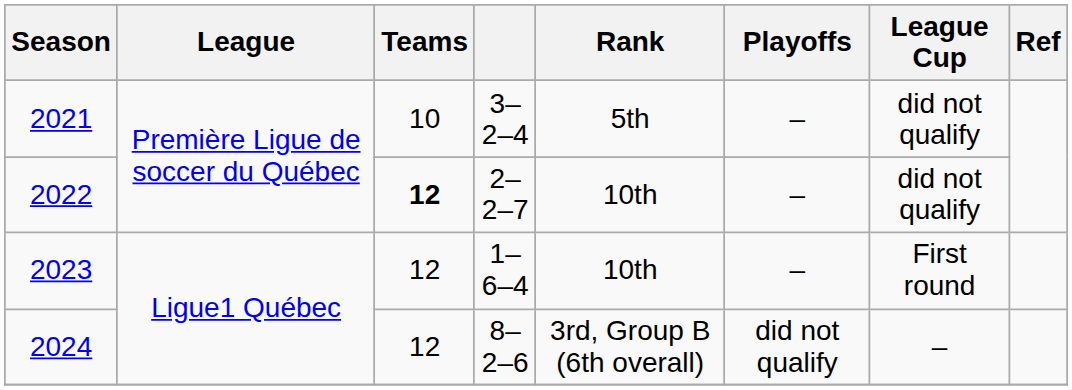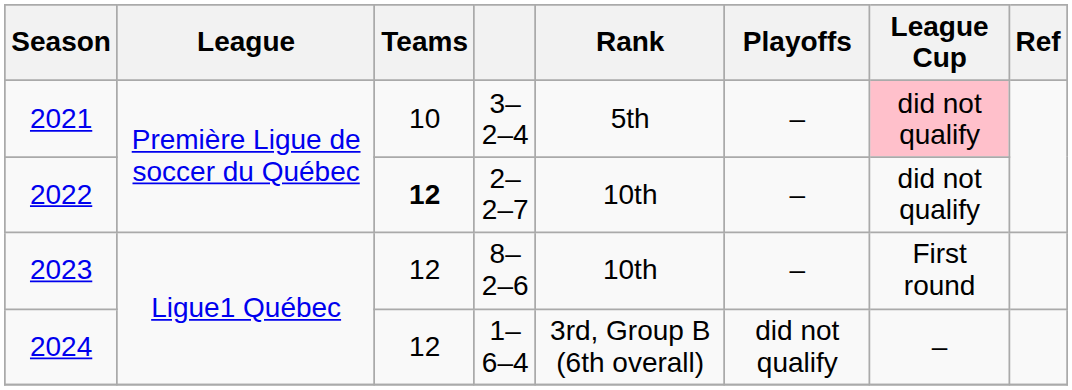2021 | League Cup: no background -> pink background
2023 | column 4: 1–6–4 -> 8–2–6
2024 | column 4: 8–2–6 -> 1–6–4
